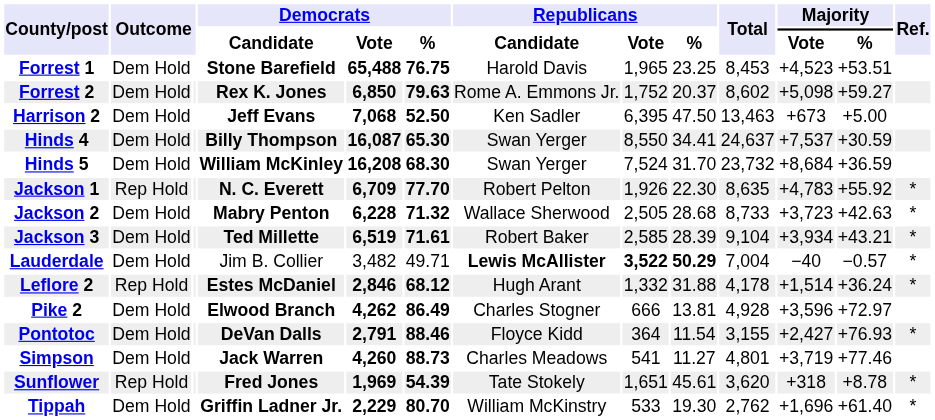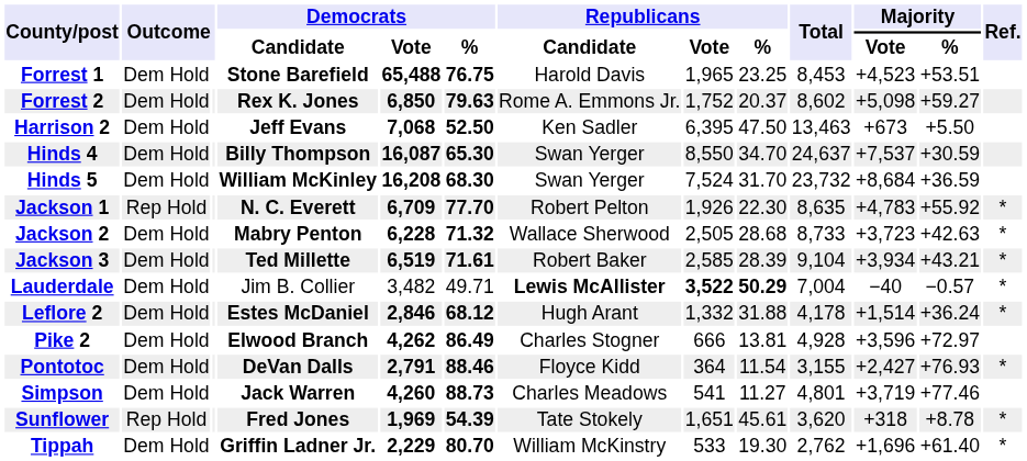Harrison 2 | Majority / %: +5.00 -> +5.50
Hinds 4 | Republicans / %: 34.41 -> 34.70
Leflore 2 | column 2: Rep Hold -> Dem Hold
